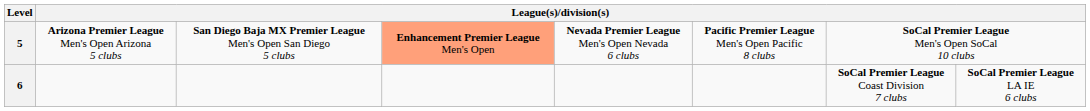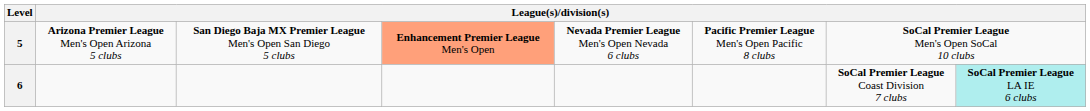6 | column 8: no background -> paleturquoise background
